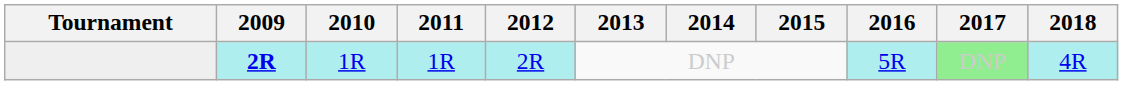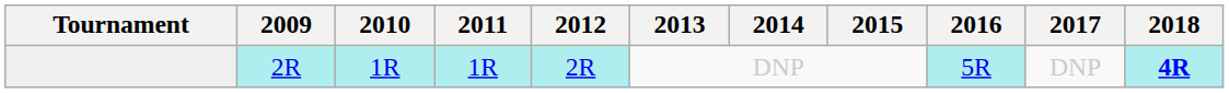row 2 | 2009: bold -> normal
row 2 | 2017: lightgreen background -> no background
row 2 | 2018: normal -> bold
